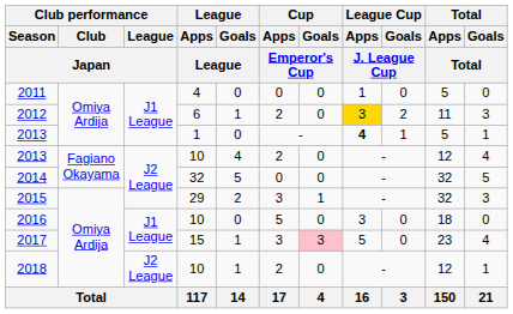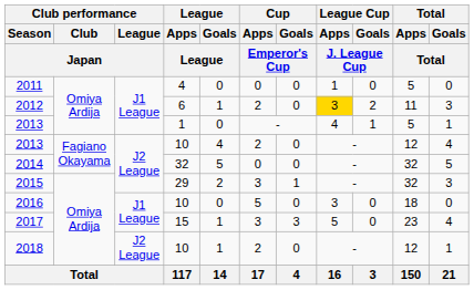2013 / 1 | League Cup / Apps / J. League Cup: bold -> normal
2017 | Cup / Goals / Emperor's Cup: pink background -> no background
